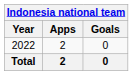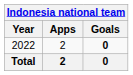2022 | Goals: normal -> bold
